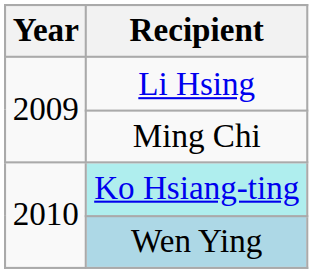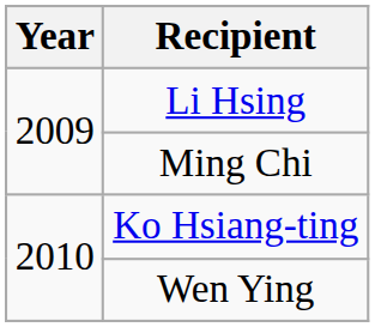Ko Hsiang-ting | Recipient: paleturquoise background -> no background
Wen Ying | Recipient: lightblue background -> no background
